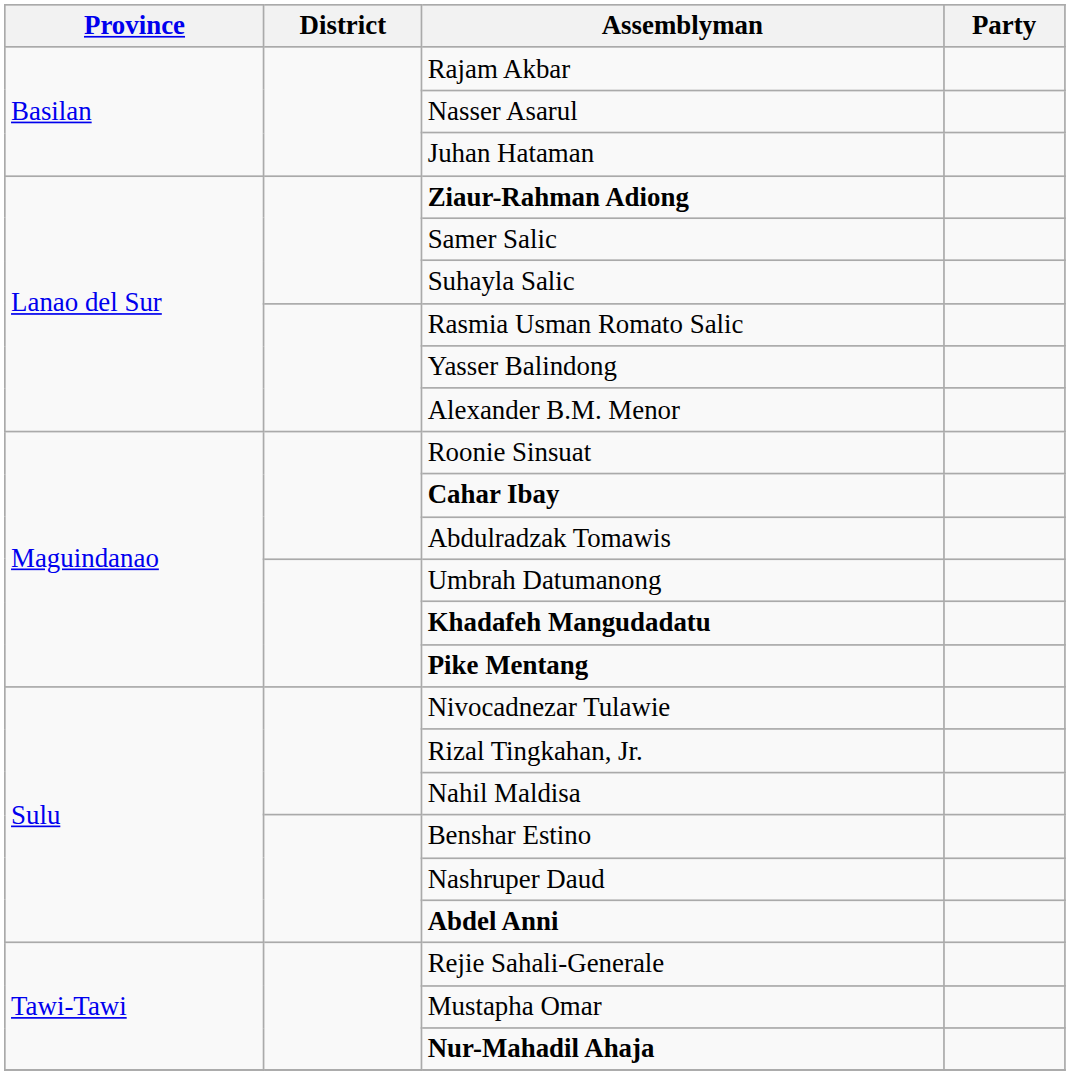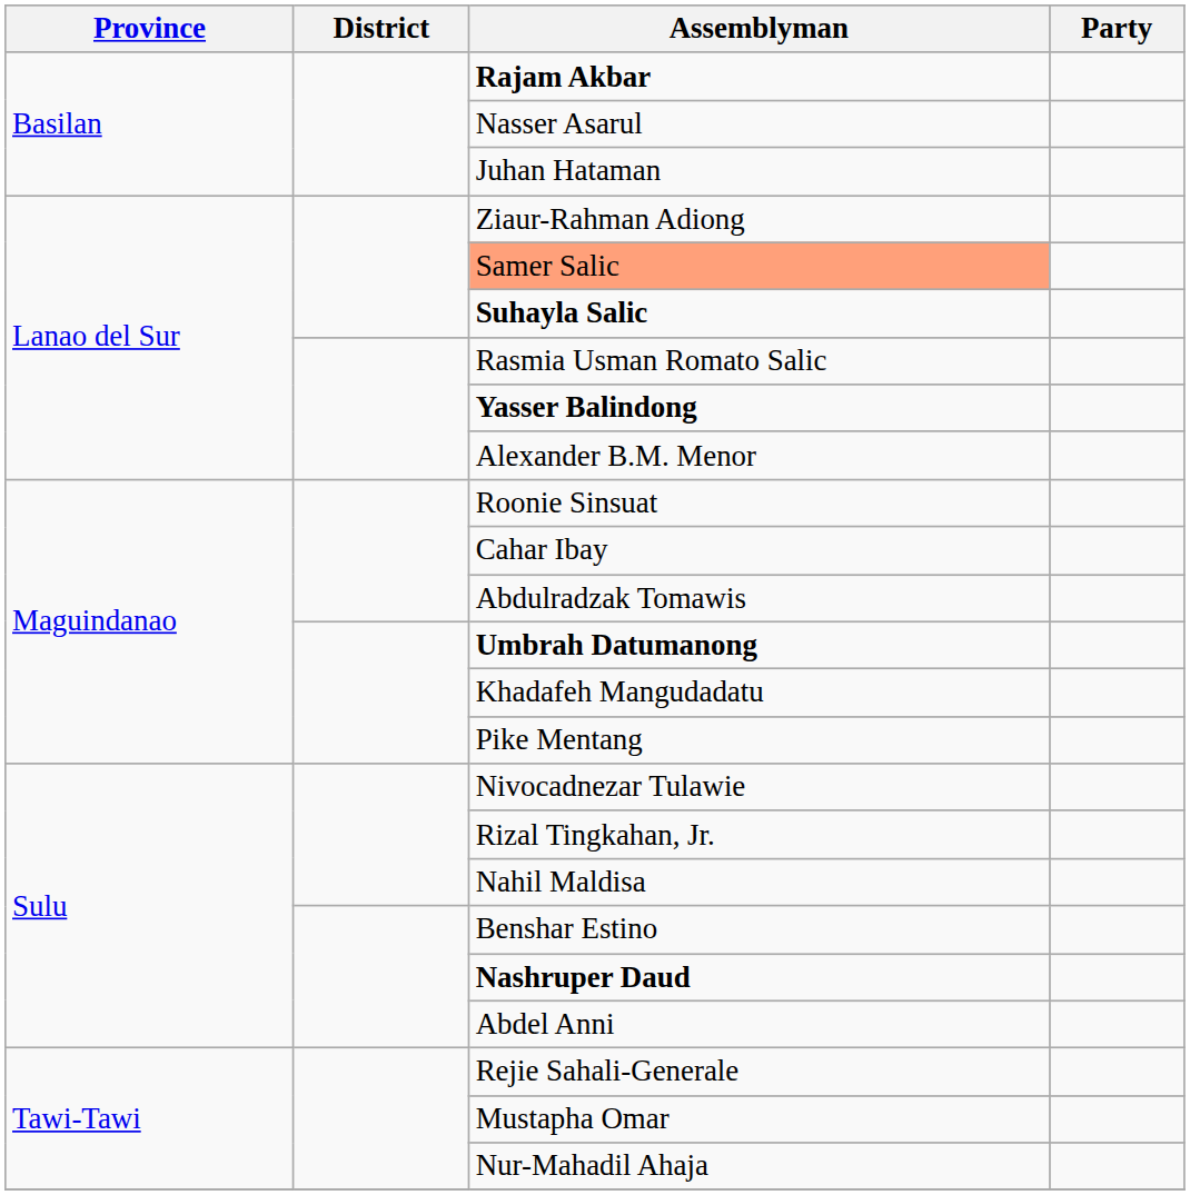Rajam Akbar | Assemblyman: normal -> bold
Ziaur-Rahman Adiong | Assemblyman: bold -> normal
Samer Salic | Assemblyman: no background -> lightsalmon background
Suhayla Salic | Assemblyman: normal -> bold
Yasser Balindong | Assemblyman: normal -> bold
Cahar Ibay | Assemblyman: bold -> normal
Umbrah Datumanong | Assemblyman: normal -> bold
Khadafeh Mangudadatu | Assemblyman: bold -> normal
Pike Mentang | Assemblyman: bold -> normal
Nashruper Daud | Assemblyman: normal -> bold
Abdel Anni | Assemblyman: bold -> normal
Nur-Mahadil Ahaja | Assemblyman: bold -> normal
